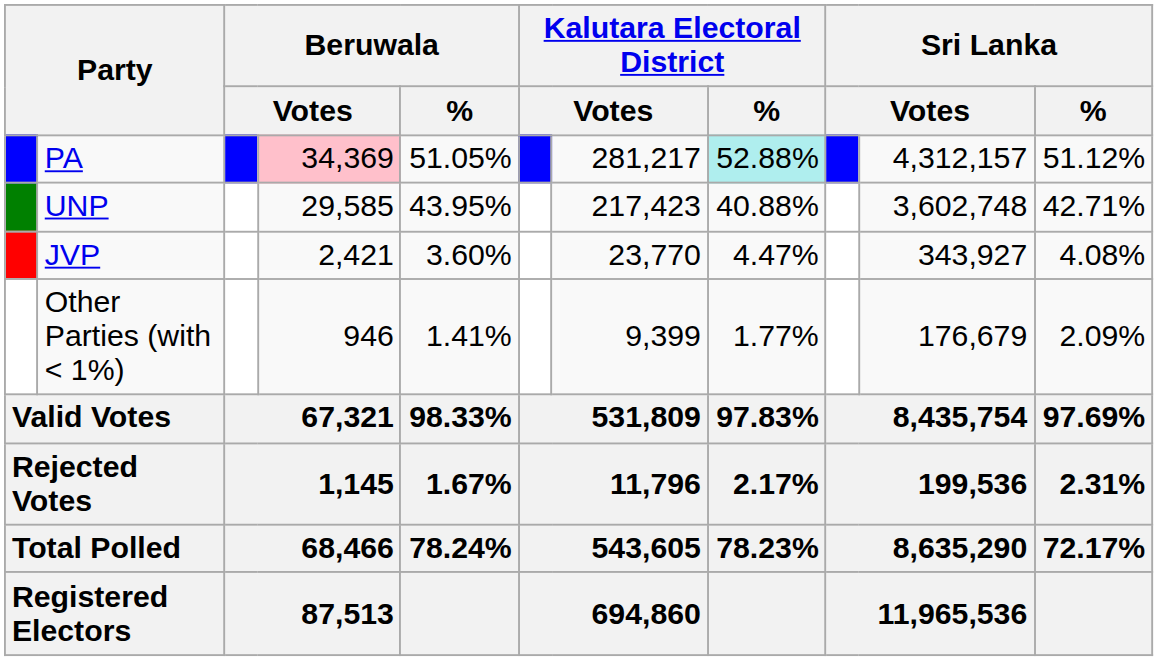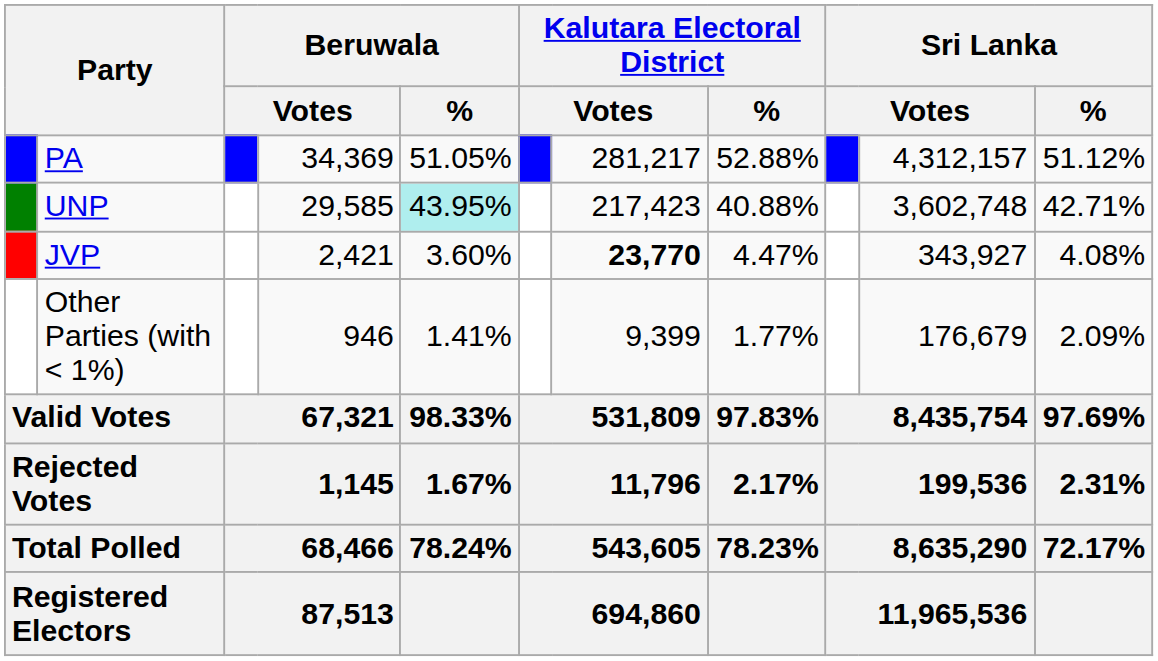PA | column 4: pink background -> no background
PA | Kalutara Electoral District / %: paleturquoise background -> no background
UNP | Beruwala / %: no background -> paleturquoise background
JVP | column 7: normal -> bold
